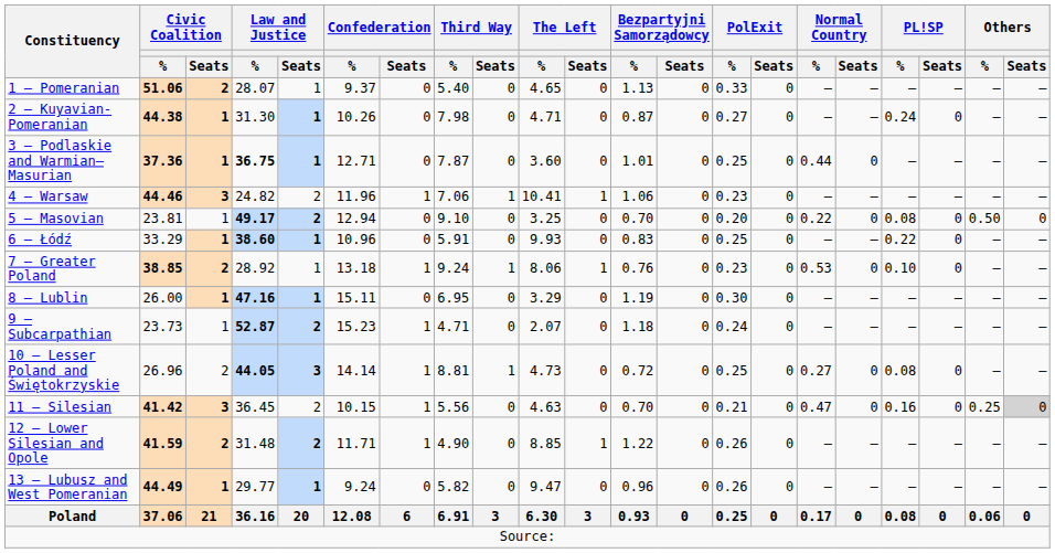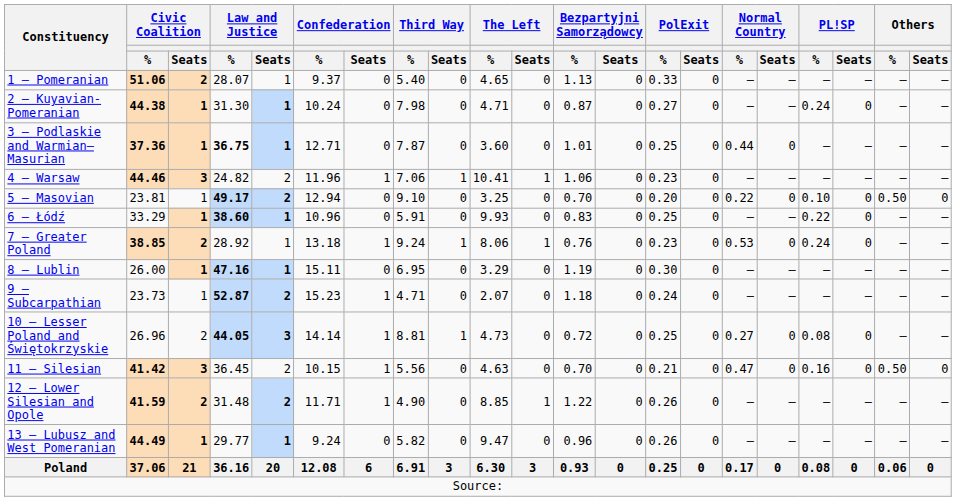2 – Kuyavian-Pomeranian | Confederation / %: 10.26 -> 10.24
5 – Masovian | PL!SP / %: 0.08 -> 0.10
7 – Greater Poland | PL!SP / %: 0.10 -> 0.24
11 – Silesian | Others / %: 0.25 -> 0.50
11 – Silesian | Others / Seats: lightgrey background -> no background
